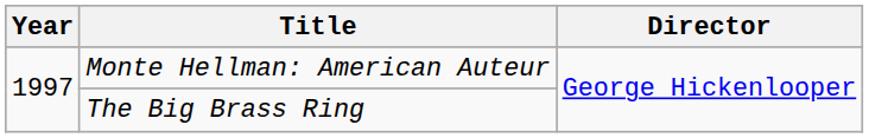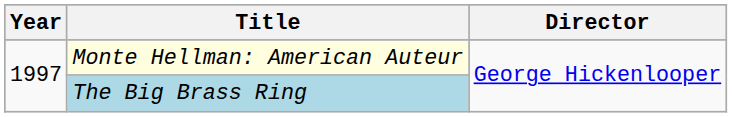Monte Hellman: American Auteur | Title: no background -> lightyellow background
The Big Brass Ring | Title: no background -> lightblue background
